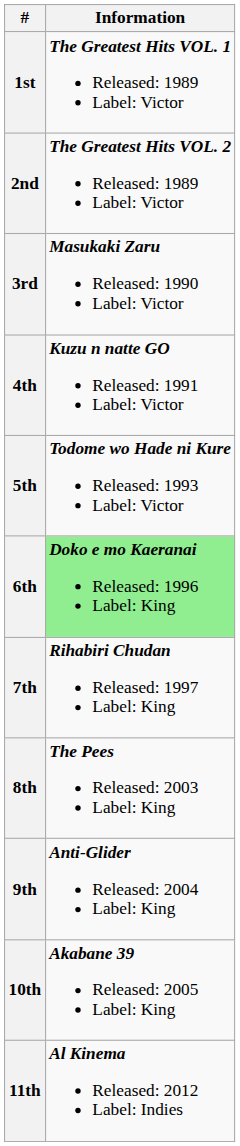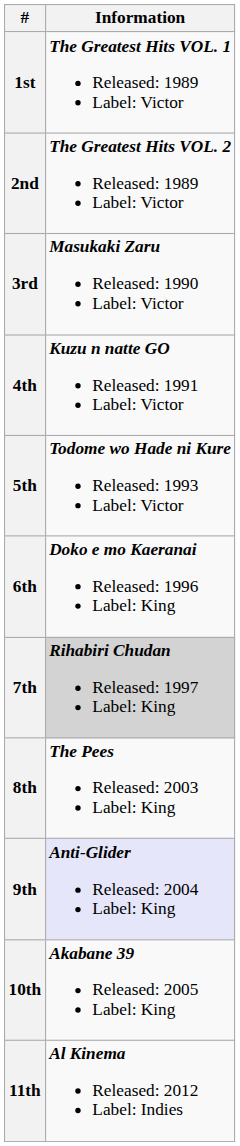6th | Information: lightgreen background -> no background
7th | Information: no background -> lightgrey background
9th | Information: no background -> lavender background
